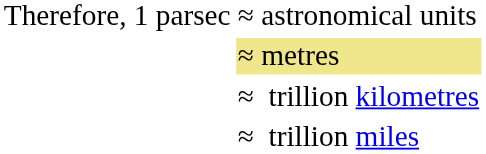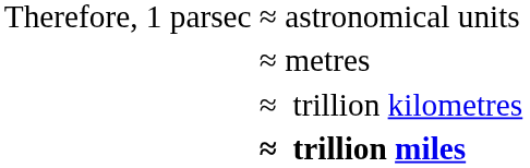≈ metres | column 2: khaki background -> no background
≈ trillion miles | column 2: normal -> bold
